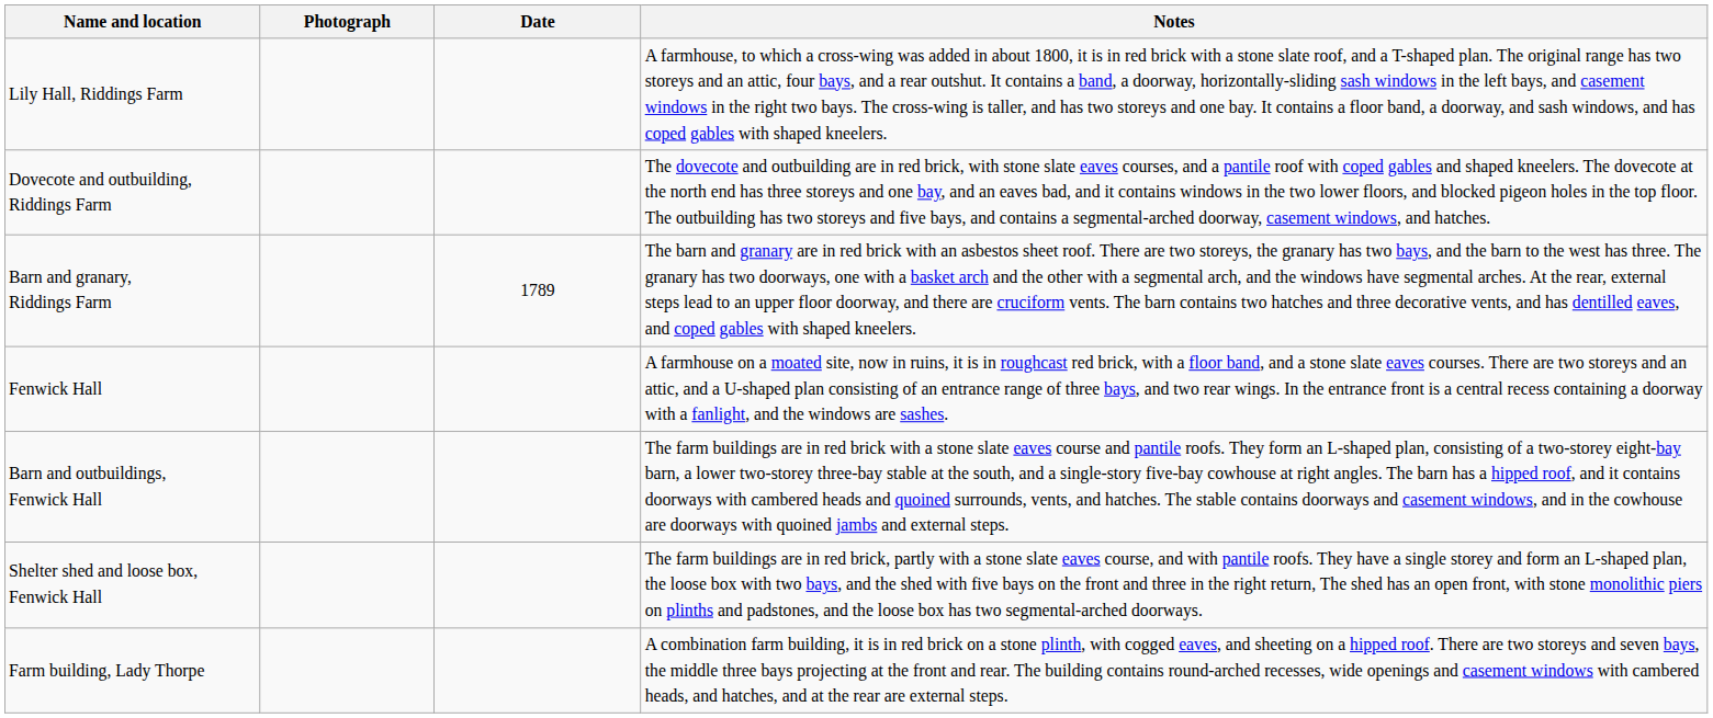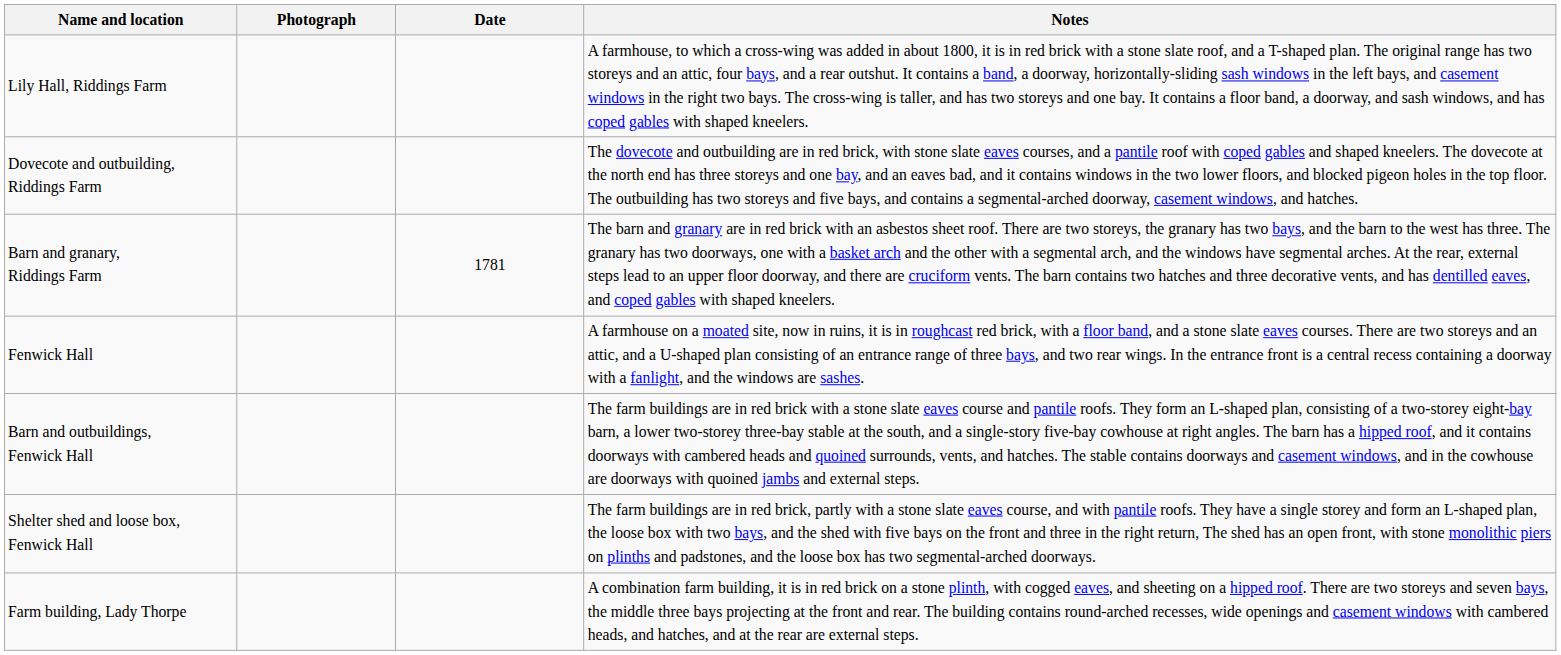Barn and granary, Riddings Farm | Date: 1789 -> 1781
